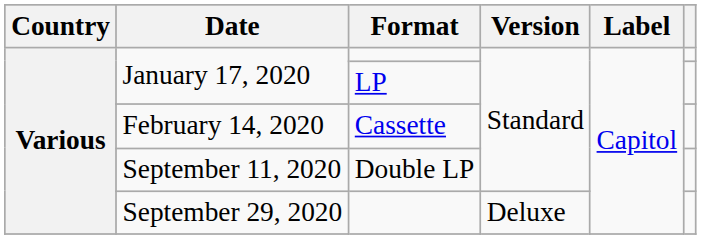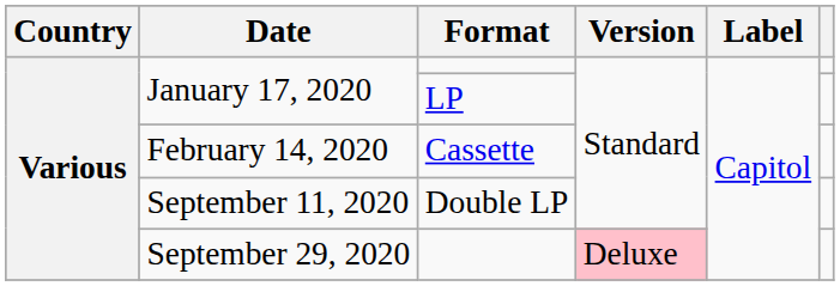September 29, 2020 | Version: no background -> pink background
